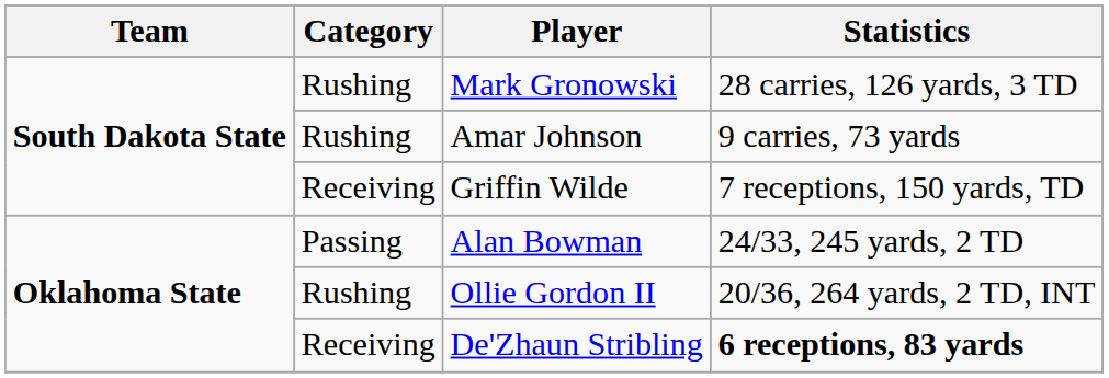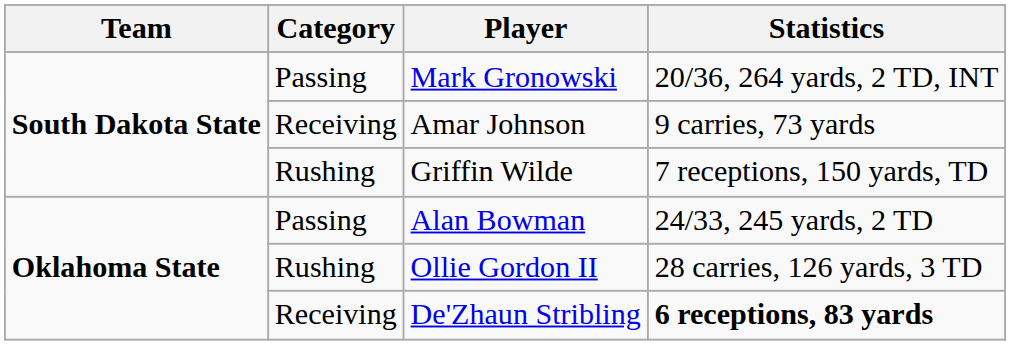Mark Gronowski | Category: Rushing -> Passing
Mark Gronowski | Statistics: 28 carries, 126 yards, 3 TD -> 20/36, 264 yards, 2 TD, INT
Amar Johnson | Category: Rushing -> Receiving
Griffin Wilde | Category: Receiving -> Rushing
Ollie Gordon II | Statistics: 20/36, 264 yards, 2 TD, INT -> 28 carries, 126 yards, 3 TD
